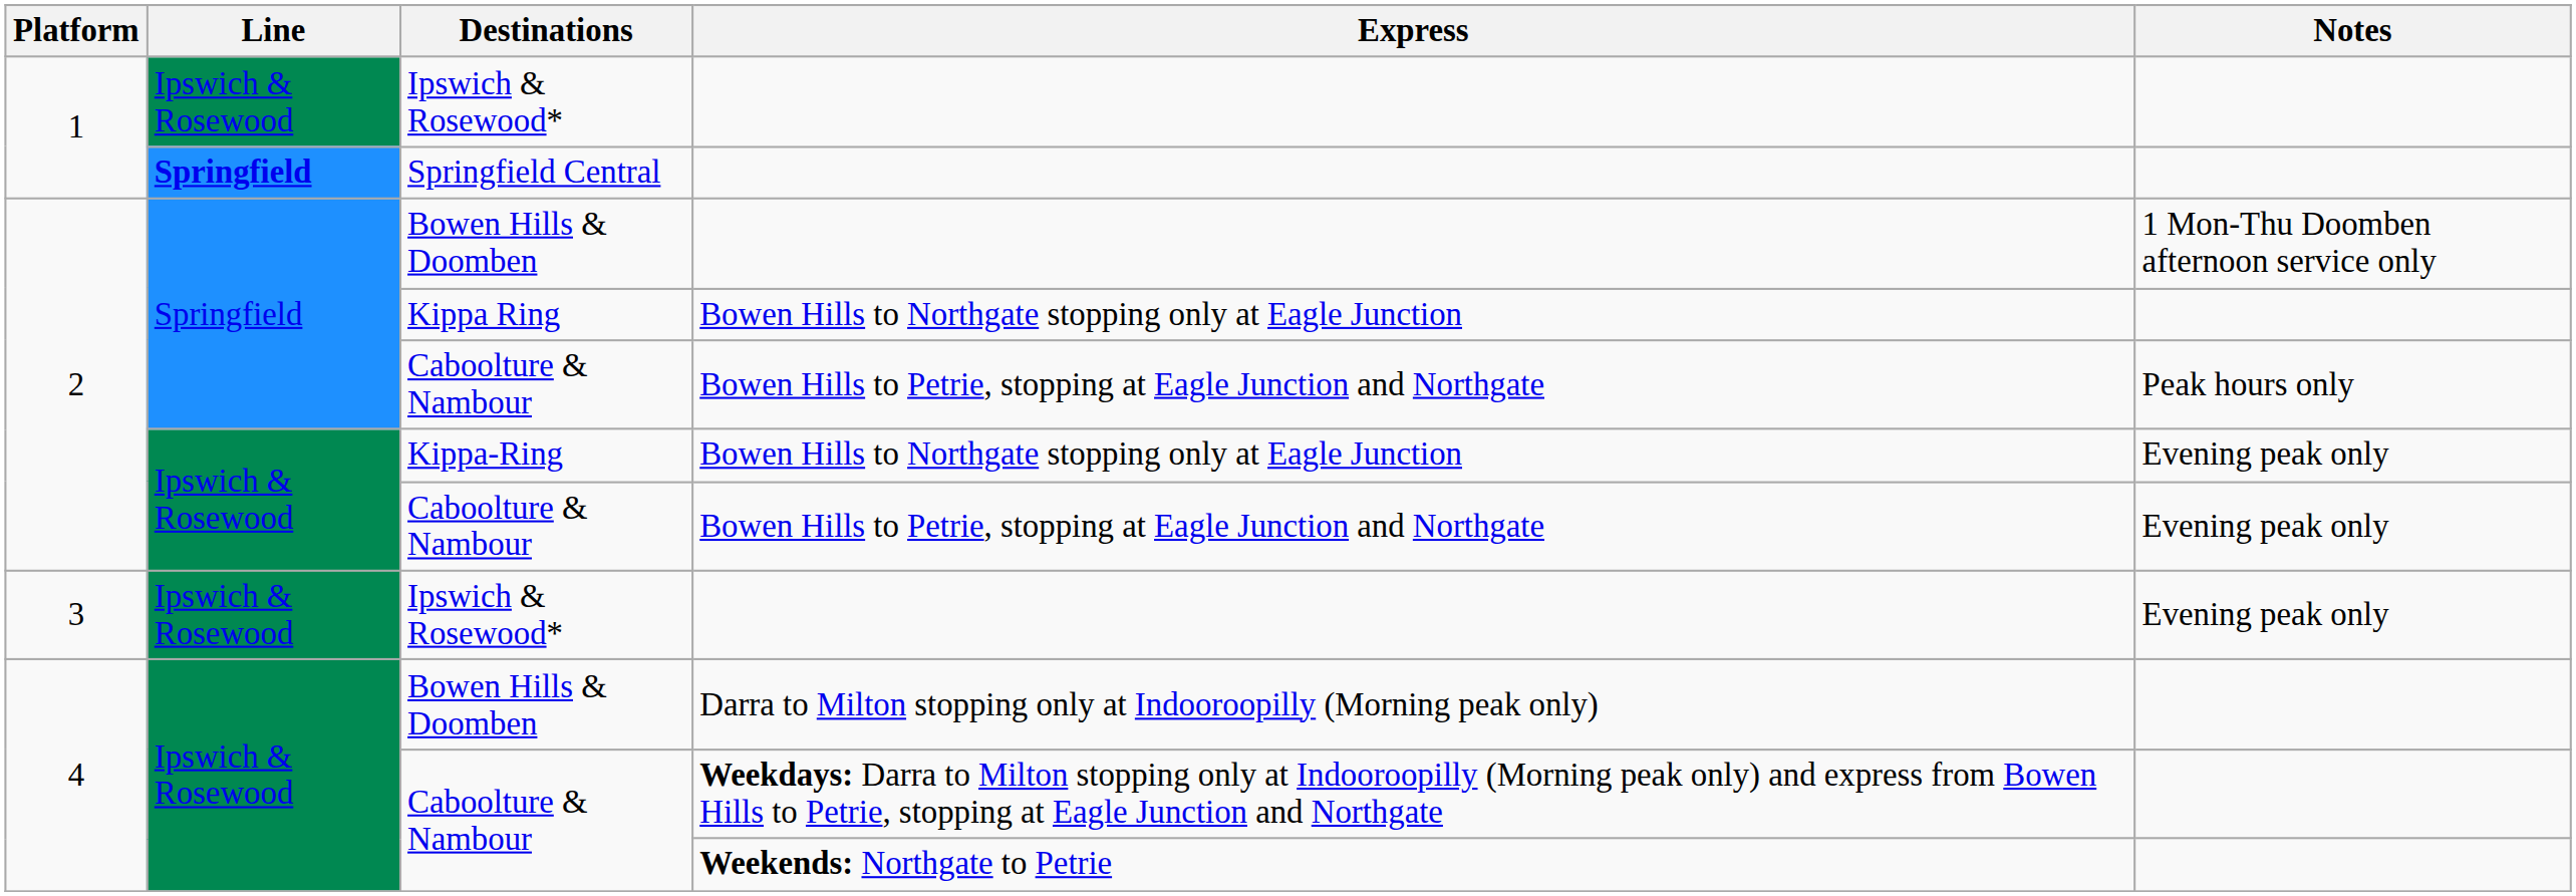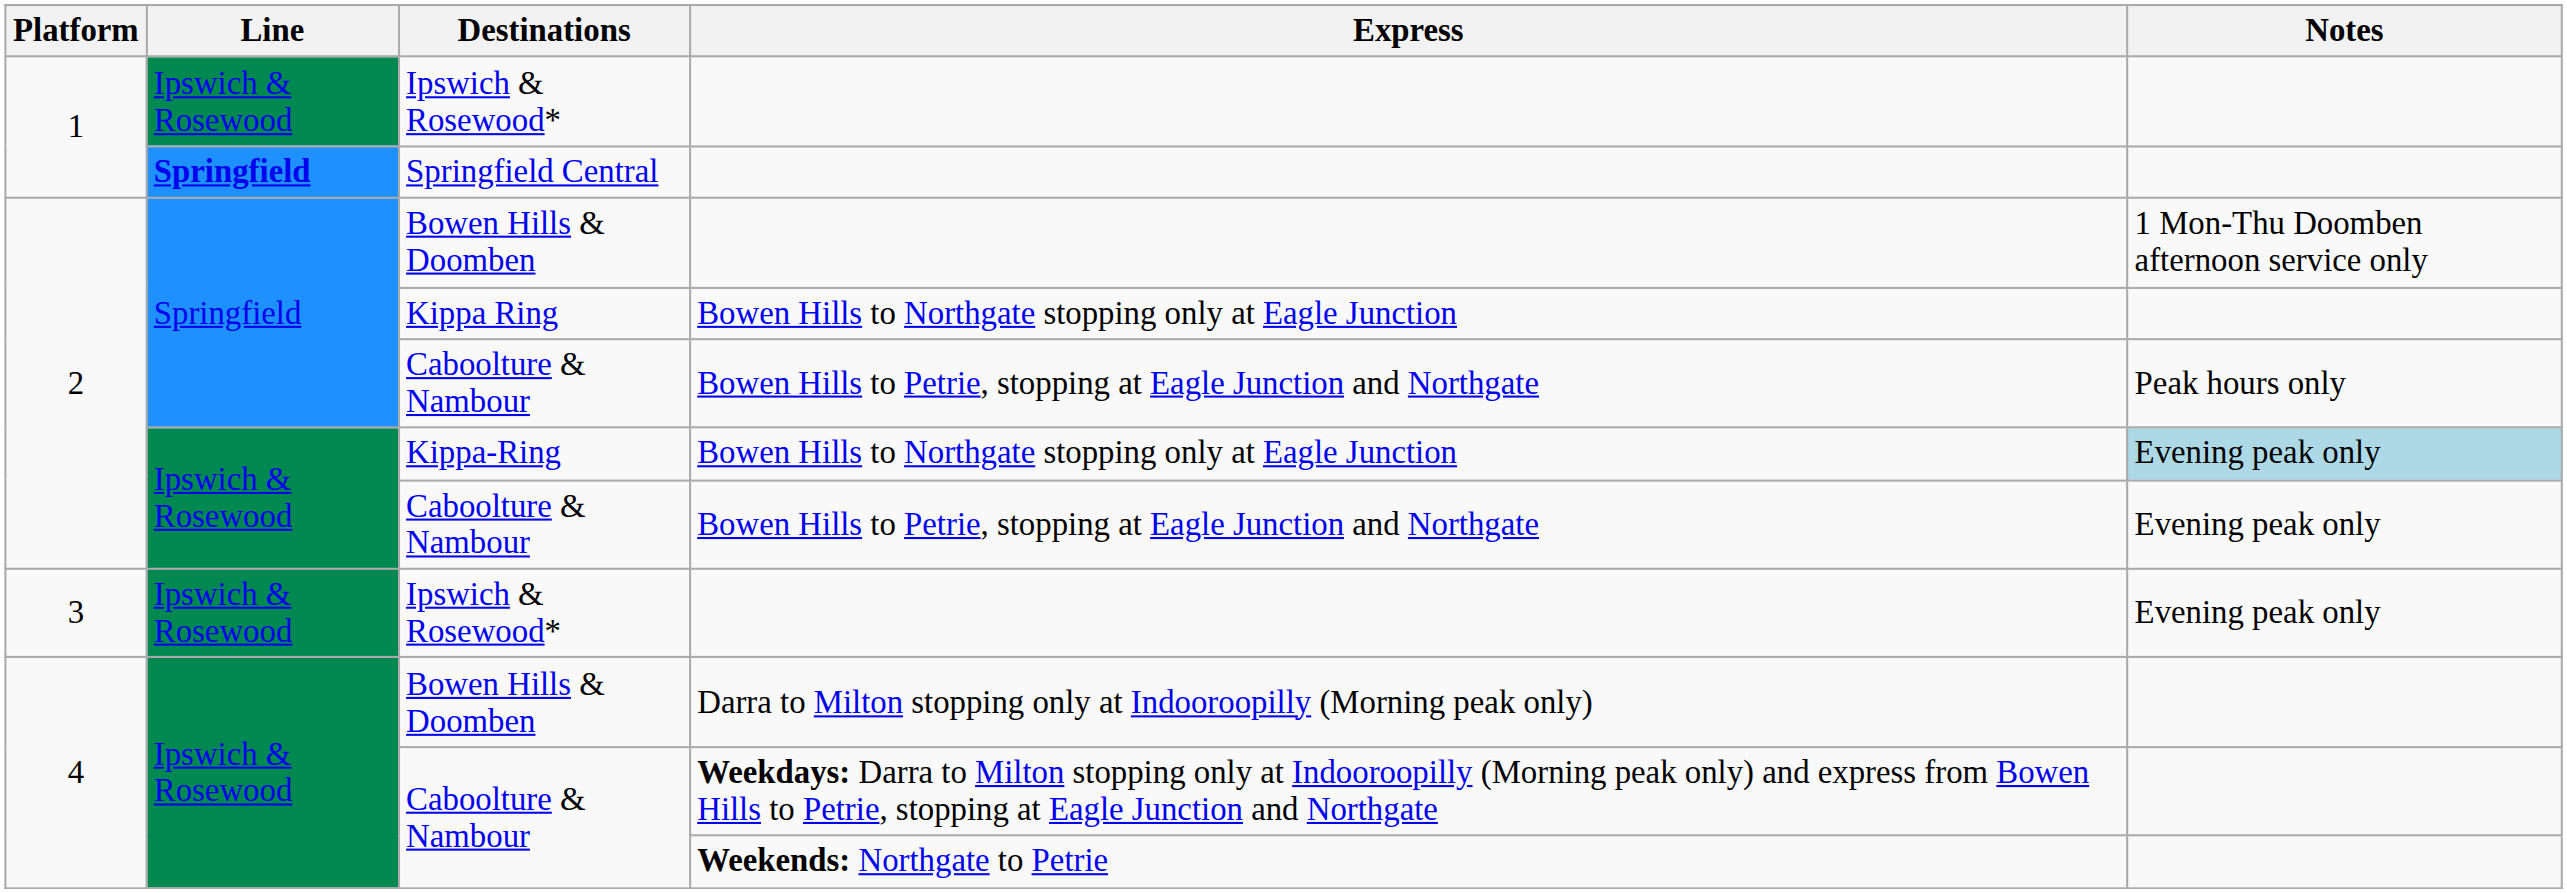Kippa-Ring | Notes: no background -> lightblue background
